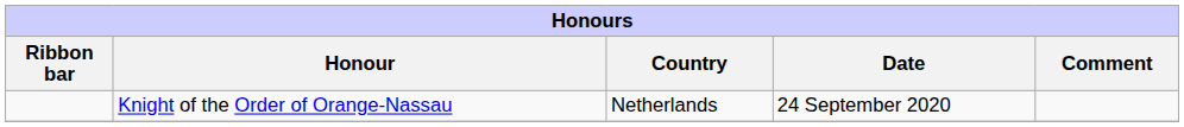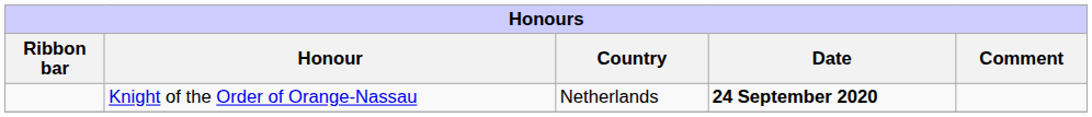Knight of the Order of Orange-Nassau | Date: normal -> bold
